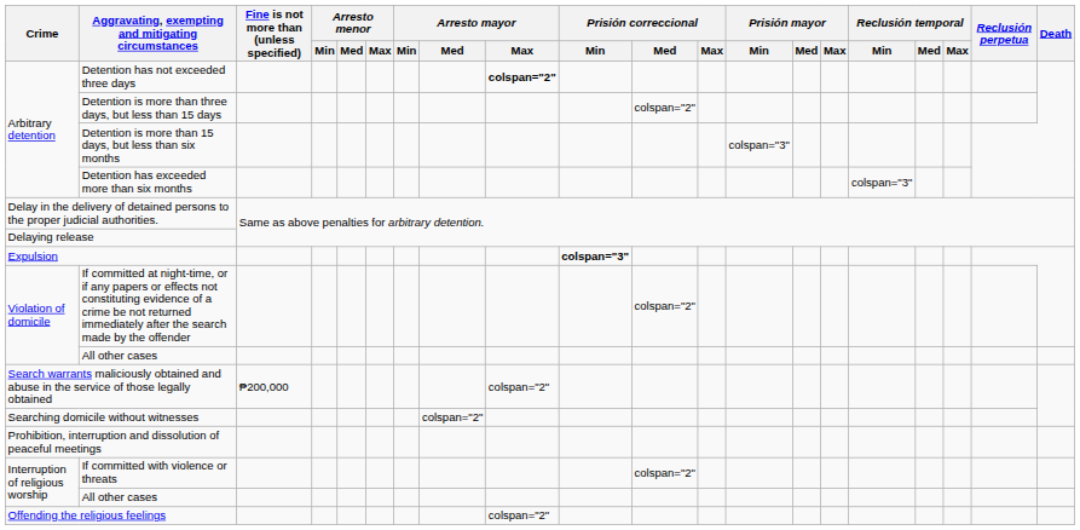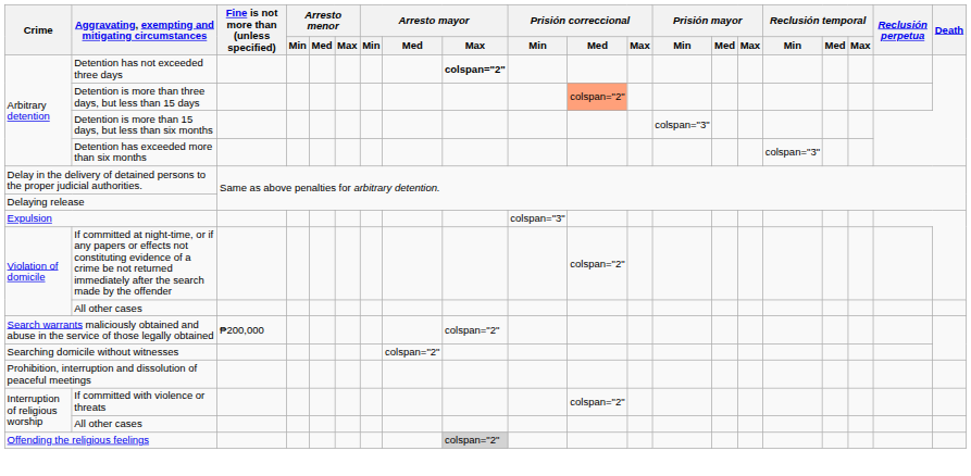Detention is more than three days, but less than 15 days | Prisión correccional / Med: no background -> lightsalmon background
Expulsion | Prisión correccional / Min: bold -> normal
Offending the religious feelings | Arresto mayor / Max: no background -> lightgrey background
